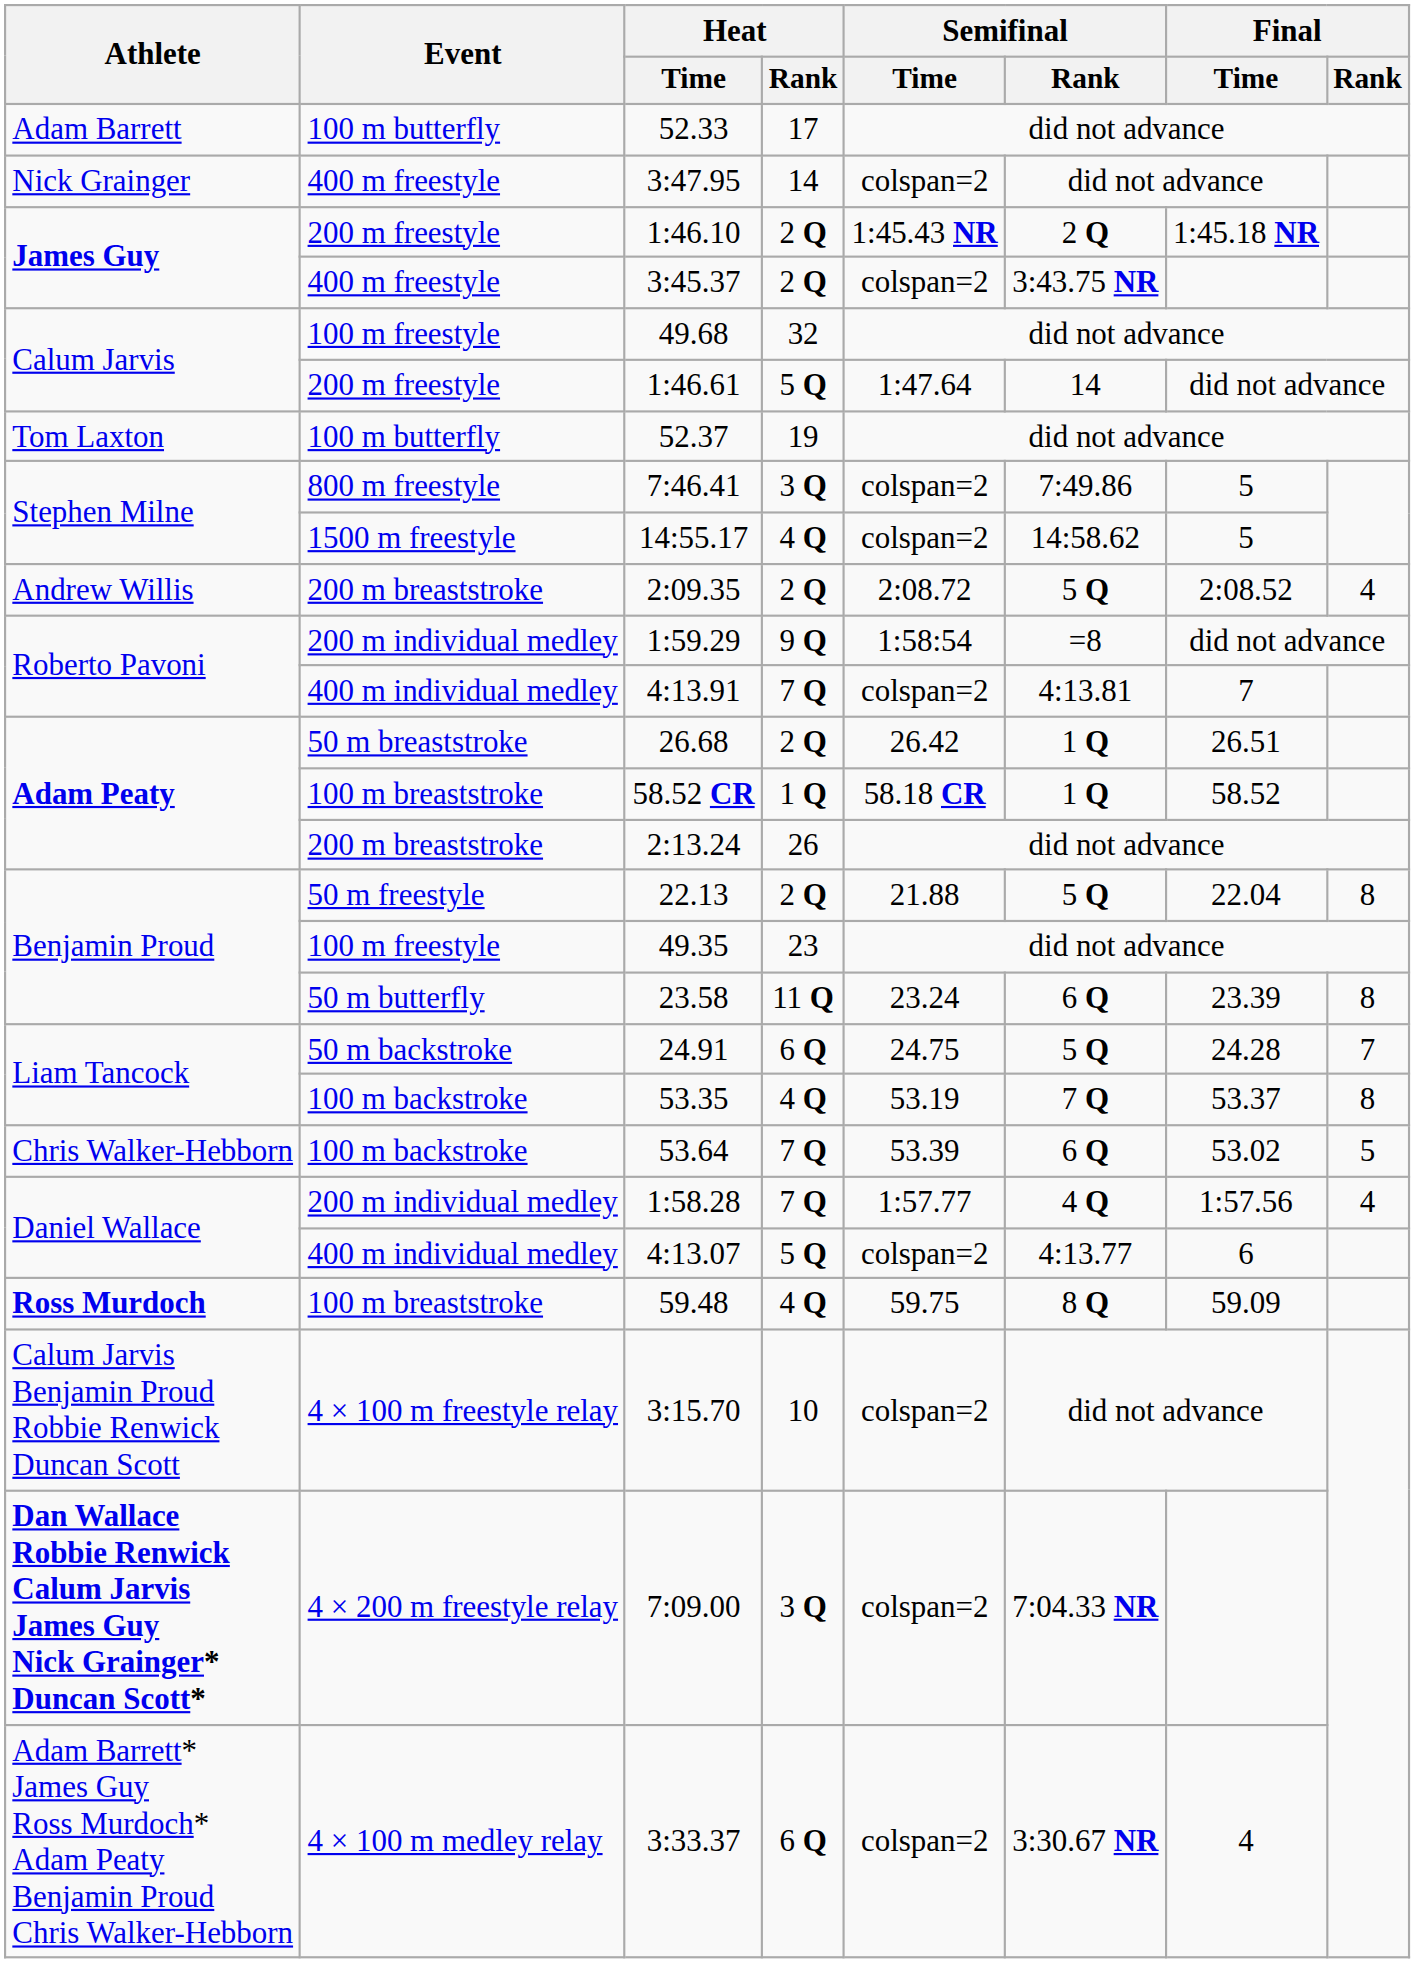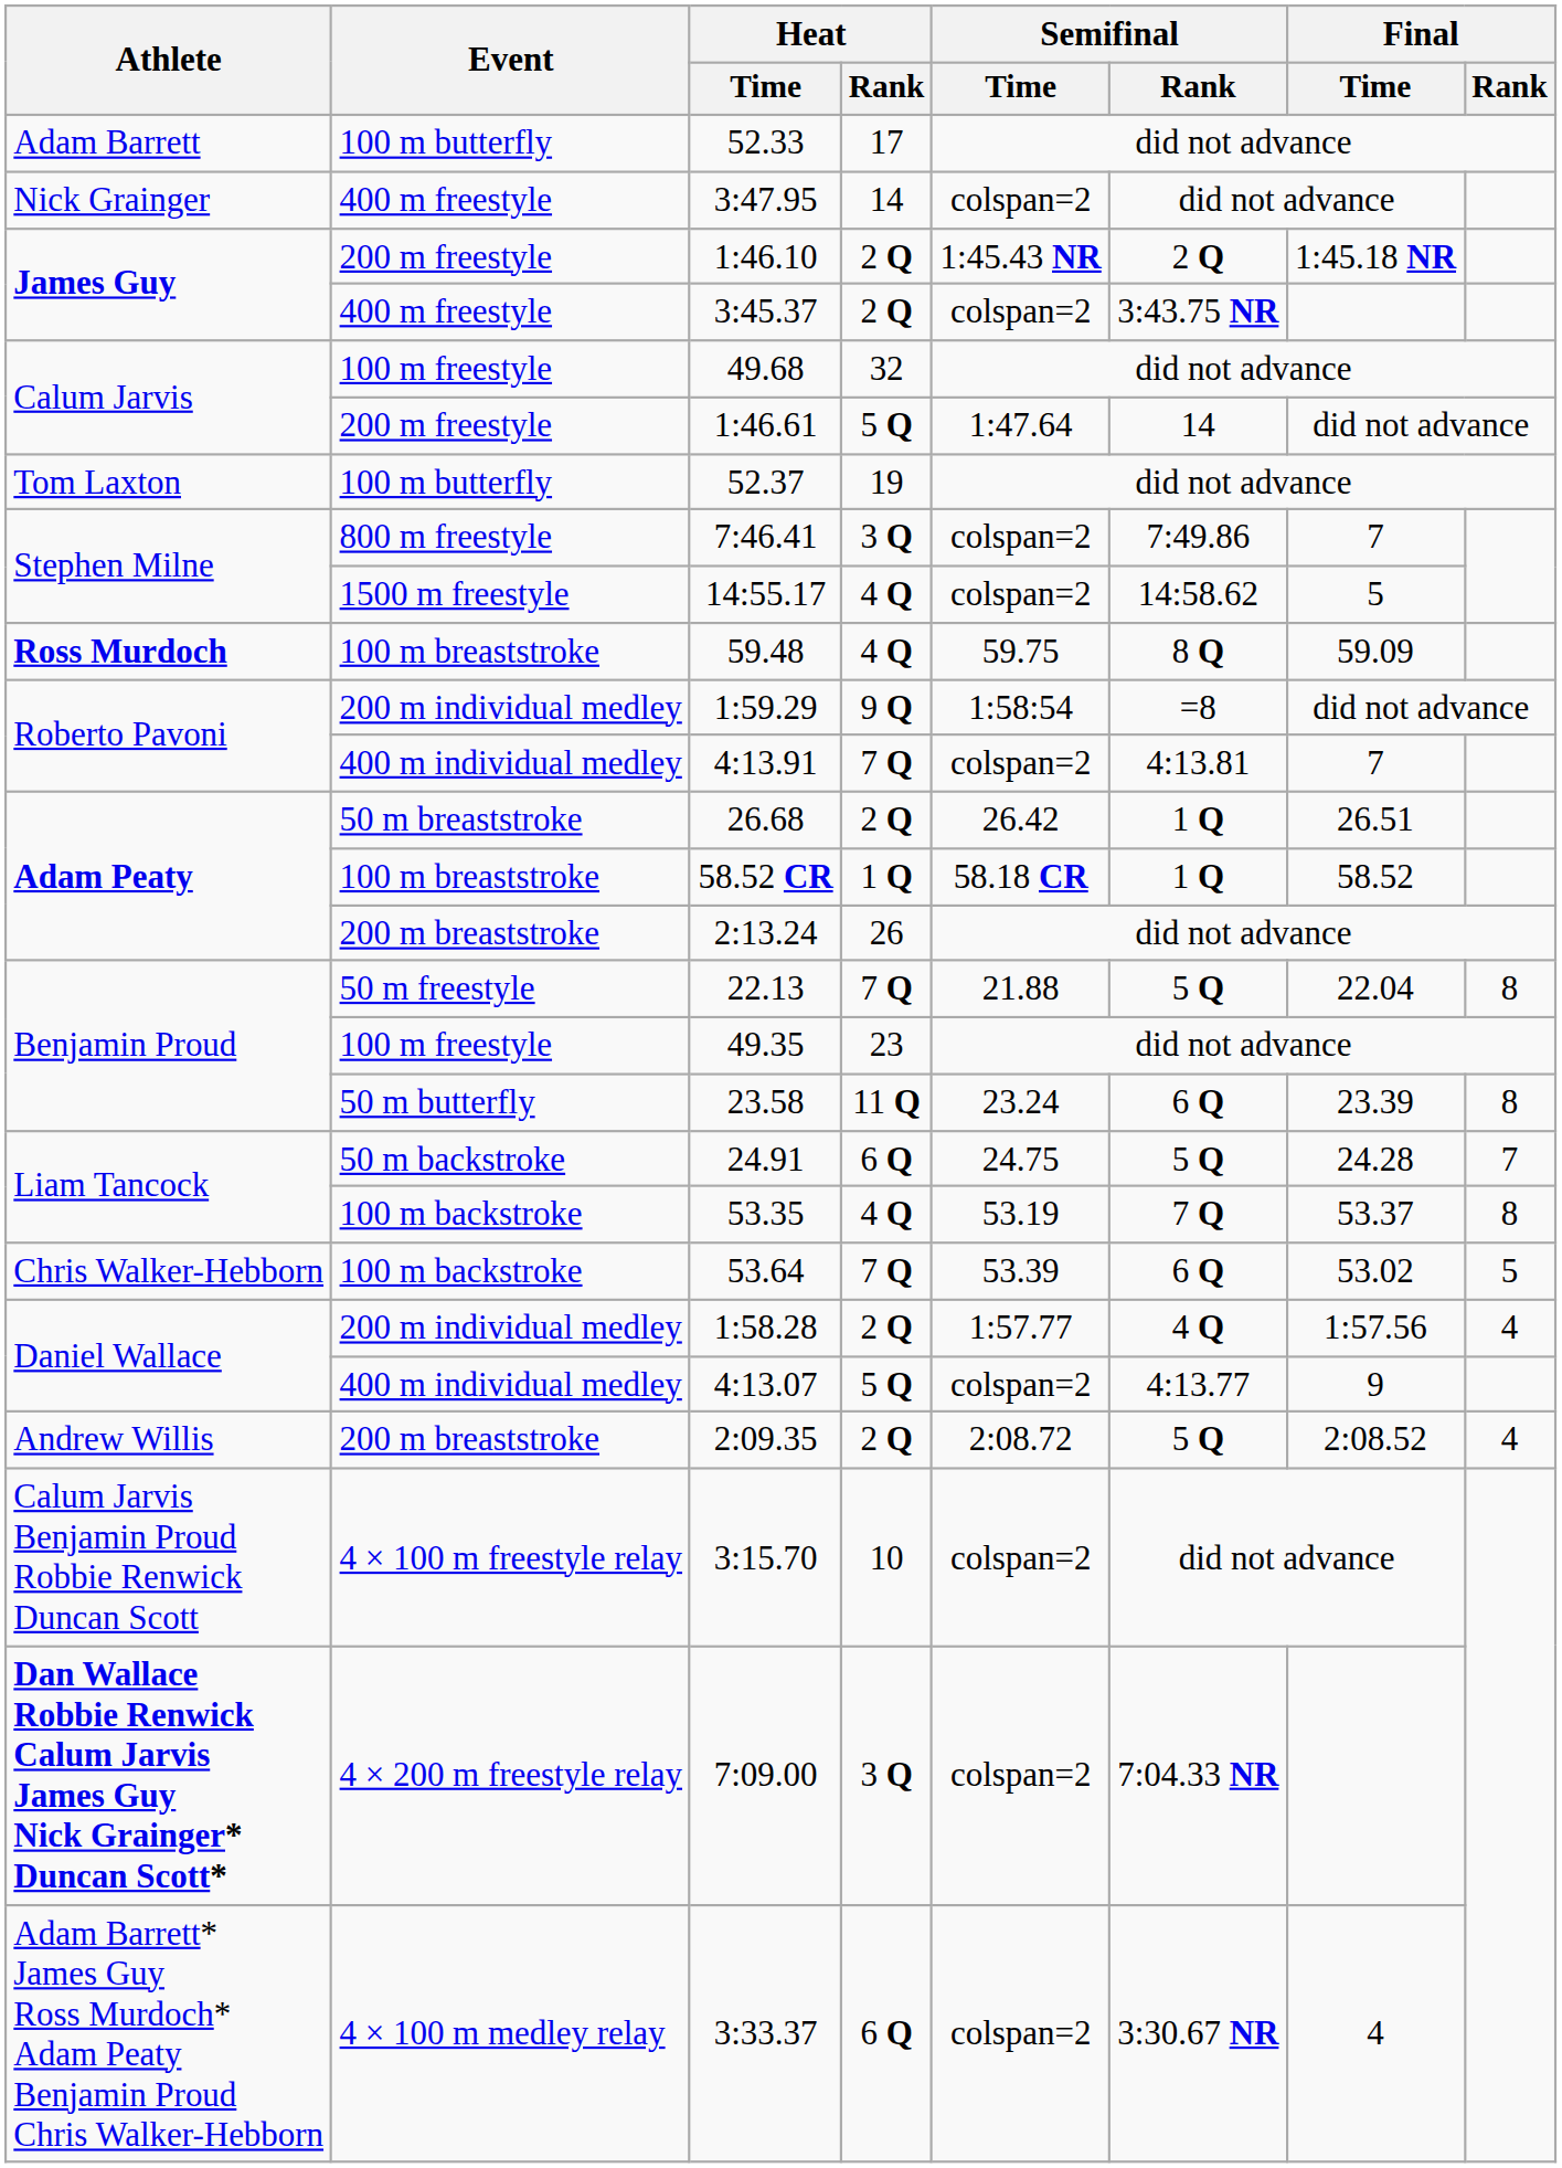7:46.41 | Final / Time: 5 -> 7
rows swapped: 59.48 <-> 2:09.35
22.13 | Heat / Rank: 2 Q -> 7 Q
1:58.28 | Heat / Rank: 7 Q -> 2 Q
4:13.07 | Final / Time: 6 -> 9
